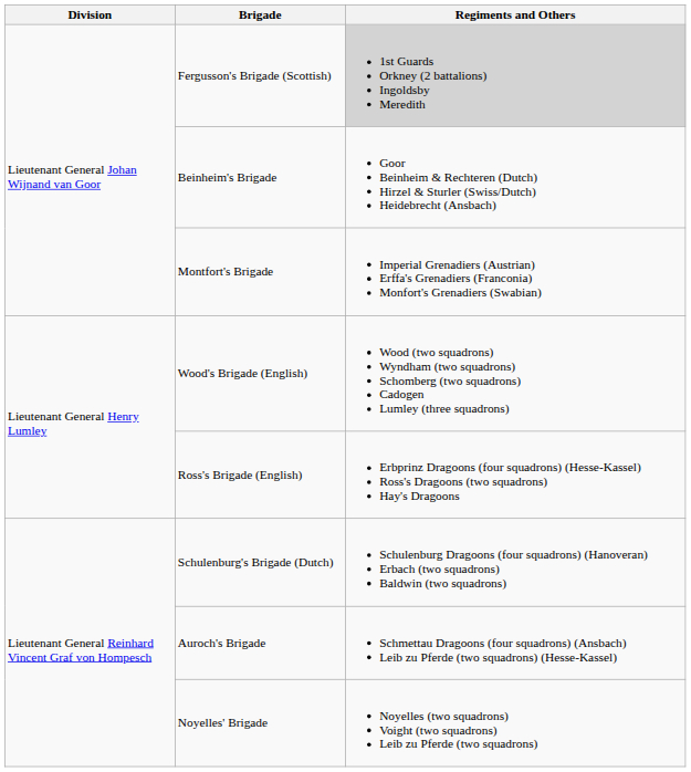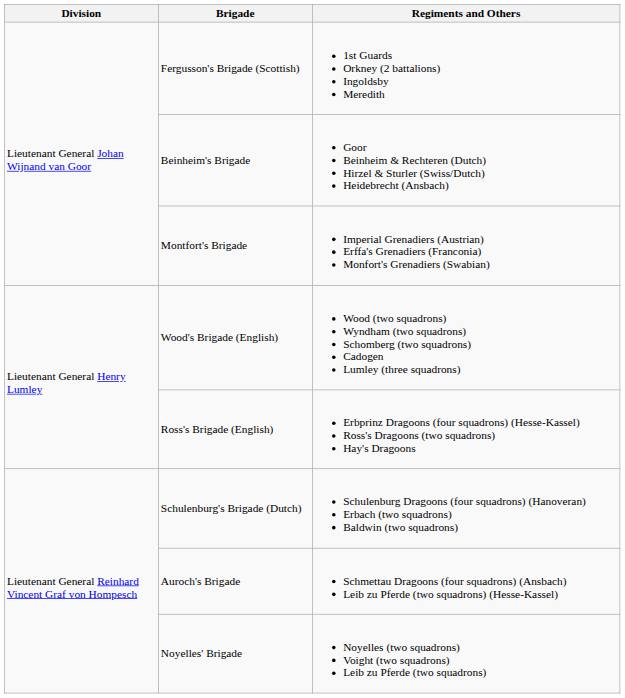Fergusson's Brigade (Scottish) | Regiments and Others: lightgrey background -> no background
